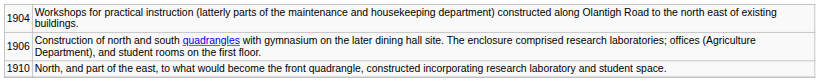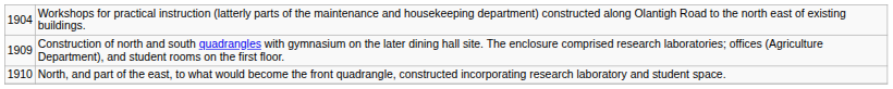row 2 | column 1: 1906 -> 1909
